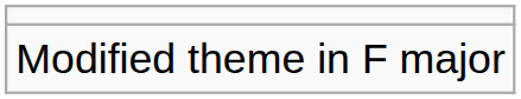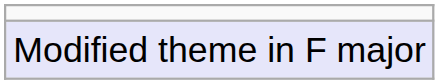row 2 | column 1: no background -> lavender background
